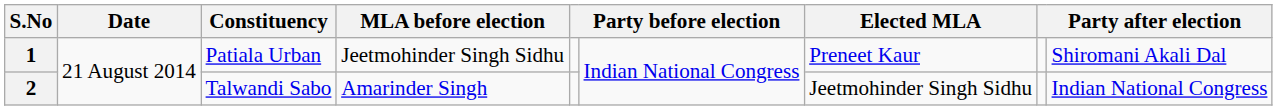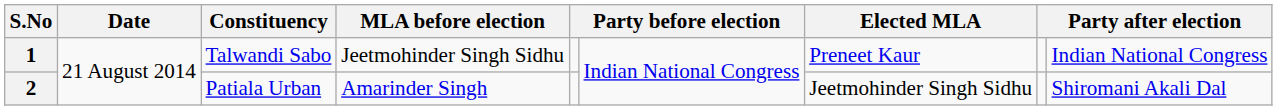1 | Constituency: Patiala Urban -> Talwandi Sabo
1 | column 9: Shiromani Akali Dal -> Indian National Congress
2 | Constituency: Talwandi Sabo -> Patiala Urban
2 | column 9: Indian National Congress -> Shiromani Akali Dal
